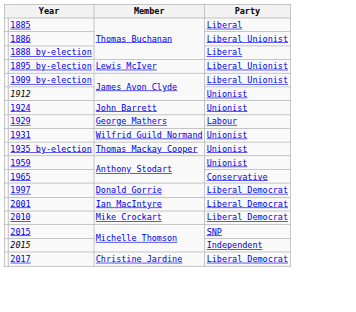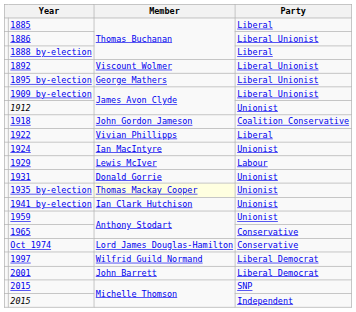+ row: 1892 | Viscount Wolmer | Liberal Unionist
1895 by-election | Member: Lewis McIver -> George Mathers
+ row: 1918 | John Gordon Jameson | Coalition Conservative
+ row: 1922 | Vivian Phillipps | Liberal
1924 | Member: John Barrett -> Ian MacIntyre
1929 | Member: George Mathers -> Lewis McIver
1931 | Member: Wilfrid Guild Normand -> Donald Gorrie
1935 by-election | Member: no background -> lightyellow background
+ row: 1941 by-election | Ian Clark Hutchison | Unionist
+ row: Oct 1974 | Lord James Douglas-Hamilton | Conservative
1997 | Member: Donald Gorrie -> Wilfrid Guild Normand
2001 | Member: Ian MacIntyre -> John Barrett
- row: 2010 | Mike Crockart | Liberal Democrat
- row: 2017 | Christine Jardine | Liberal Democrat
